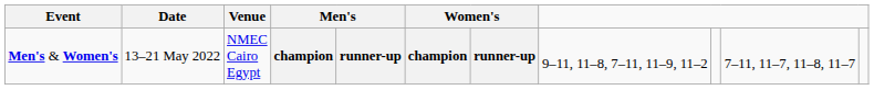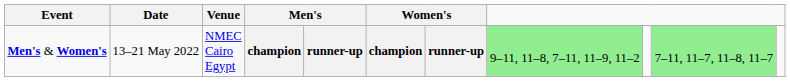Men's & Women's | column 8: no background -> lightgreen background
Men's & Women's | column 10: no background -> lightgreen background
